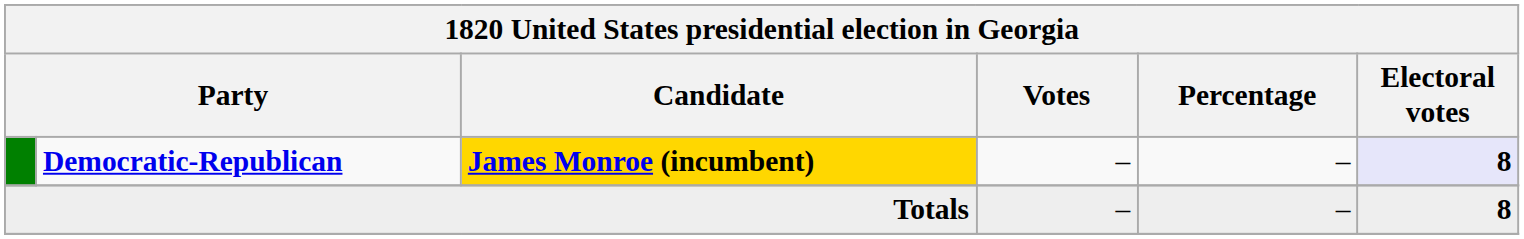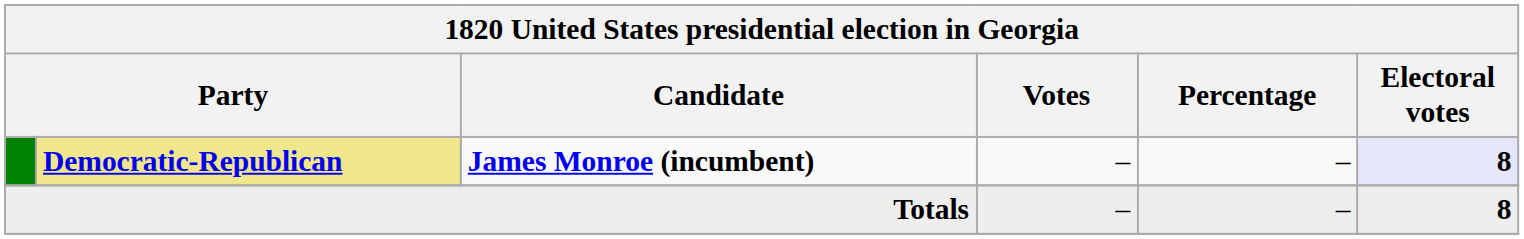row 3 | column 2: no background -> khaki background
row 3 | Candidate: gold background -> no background
